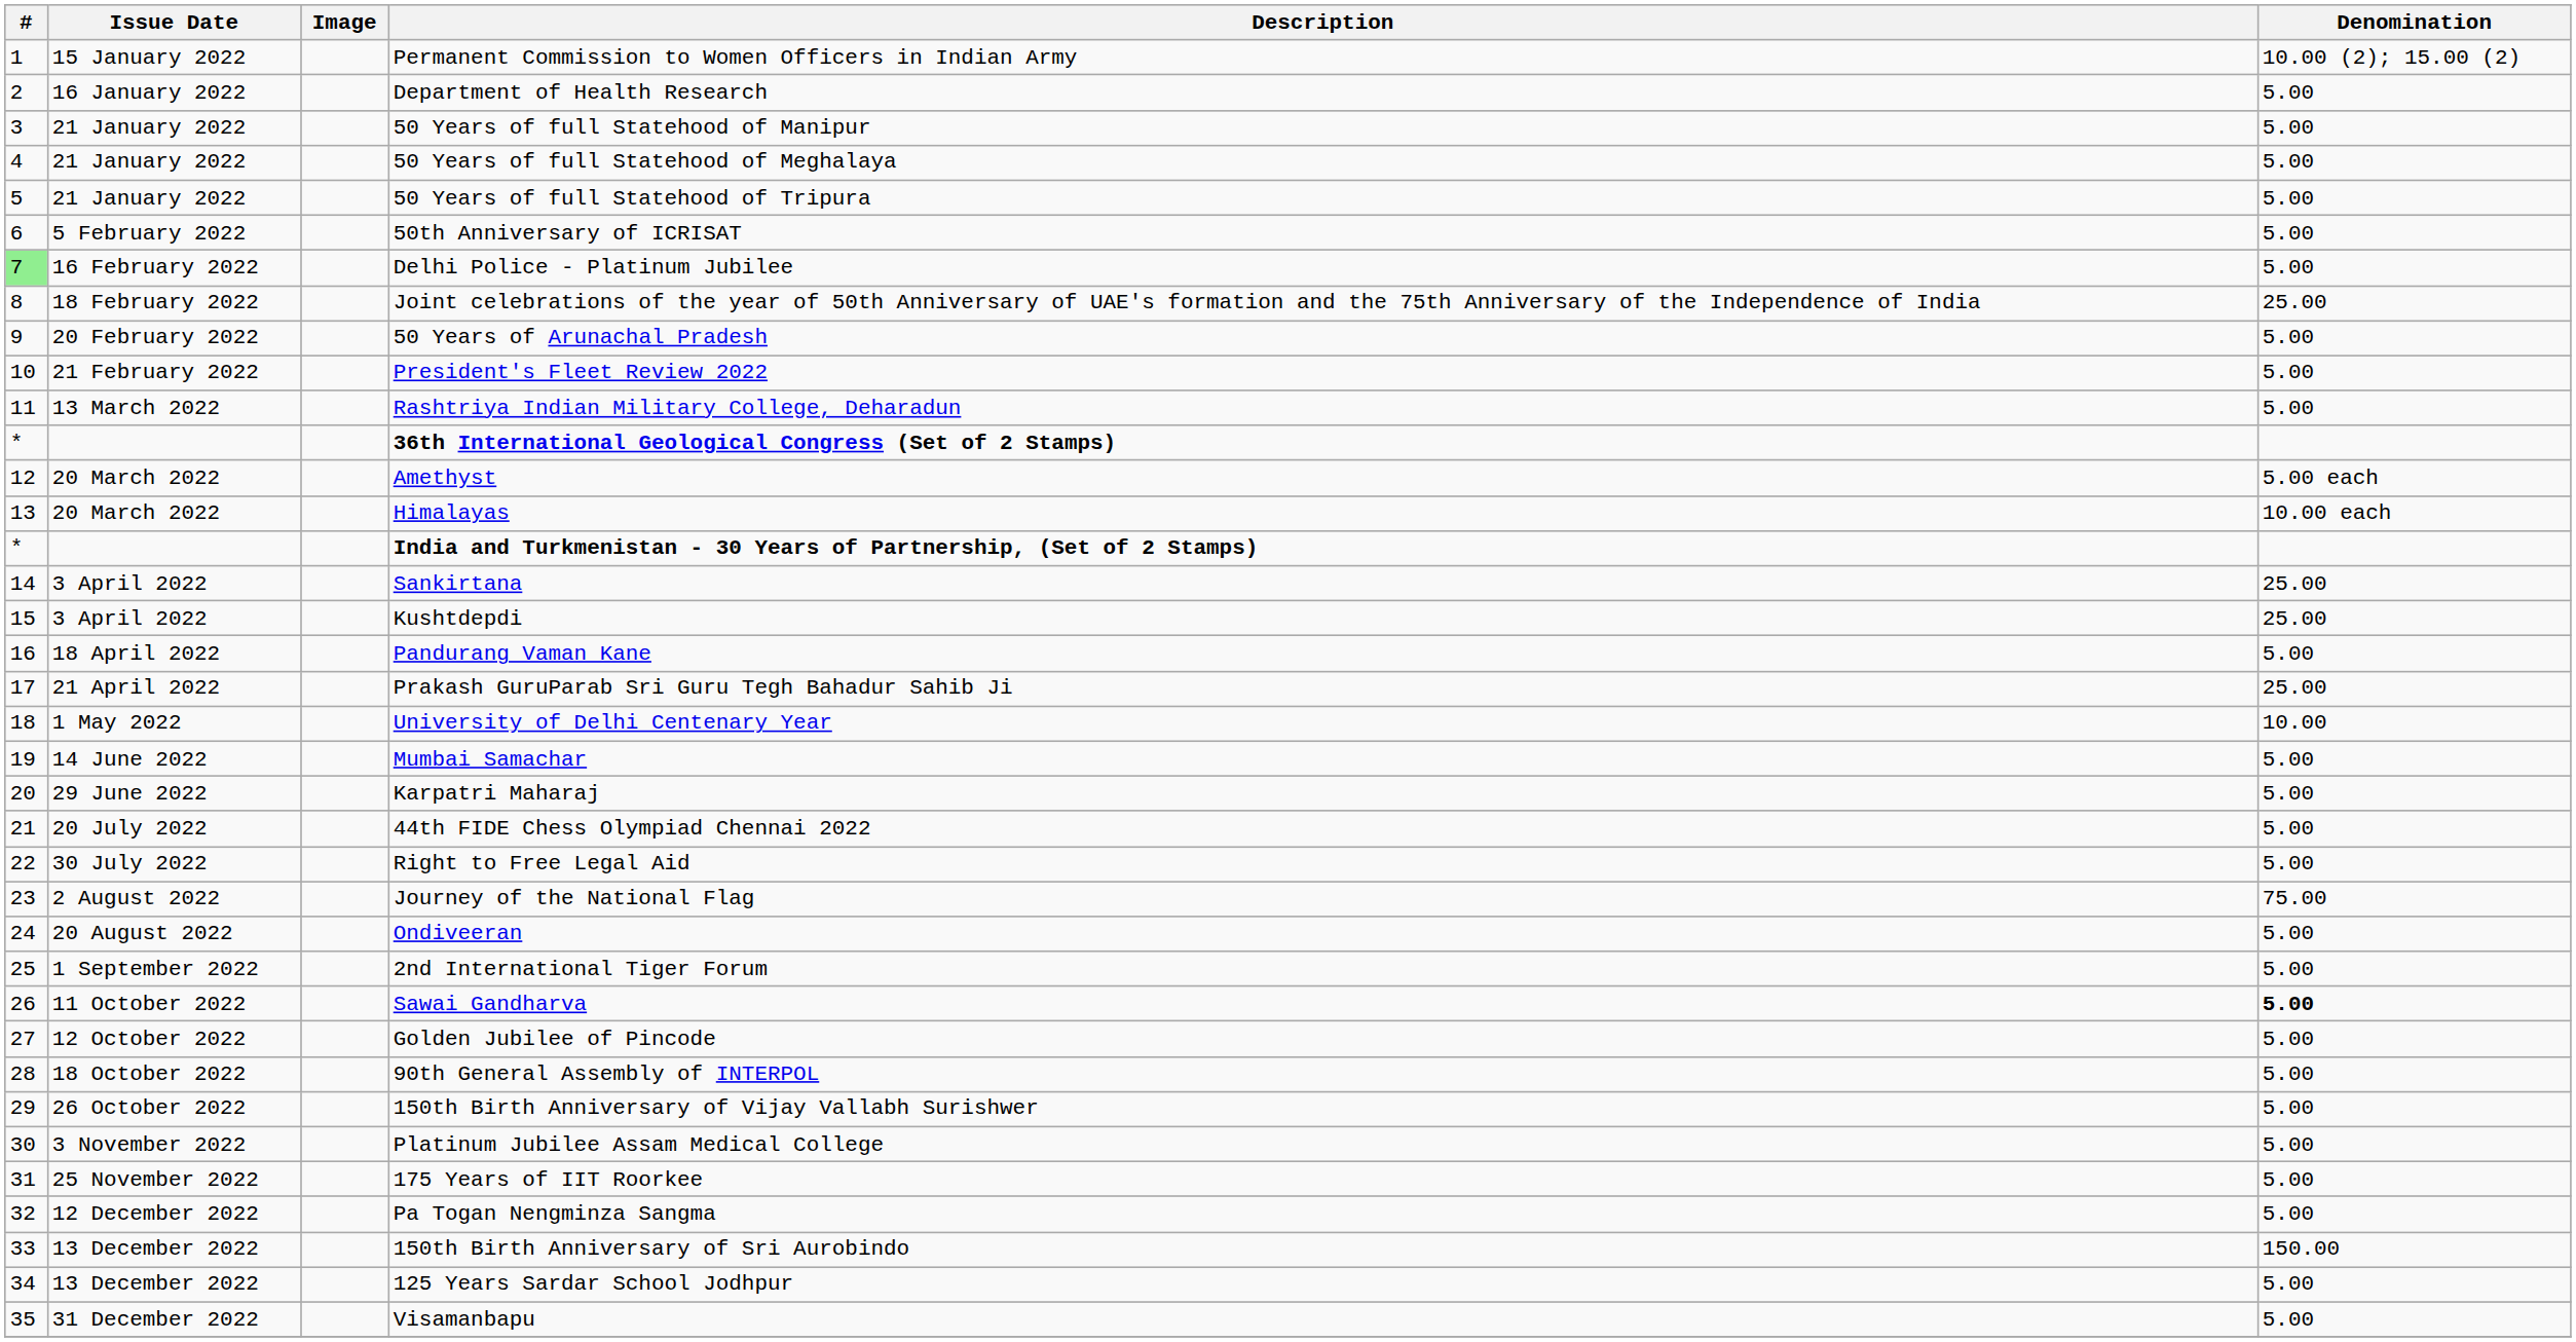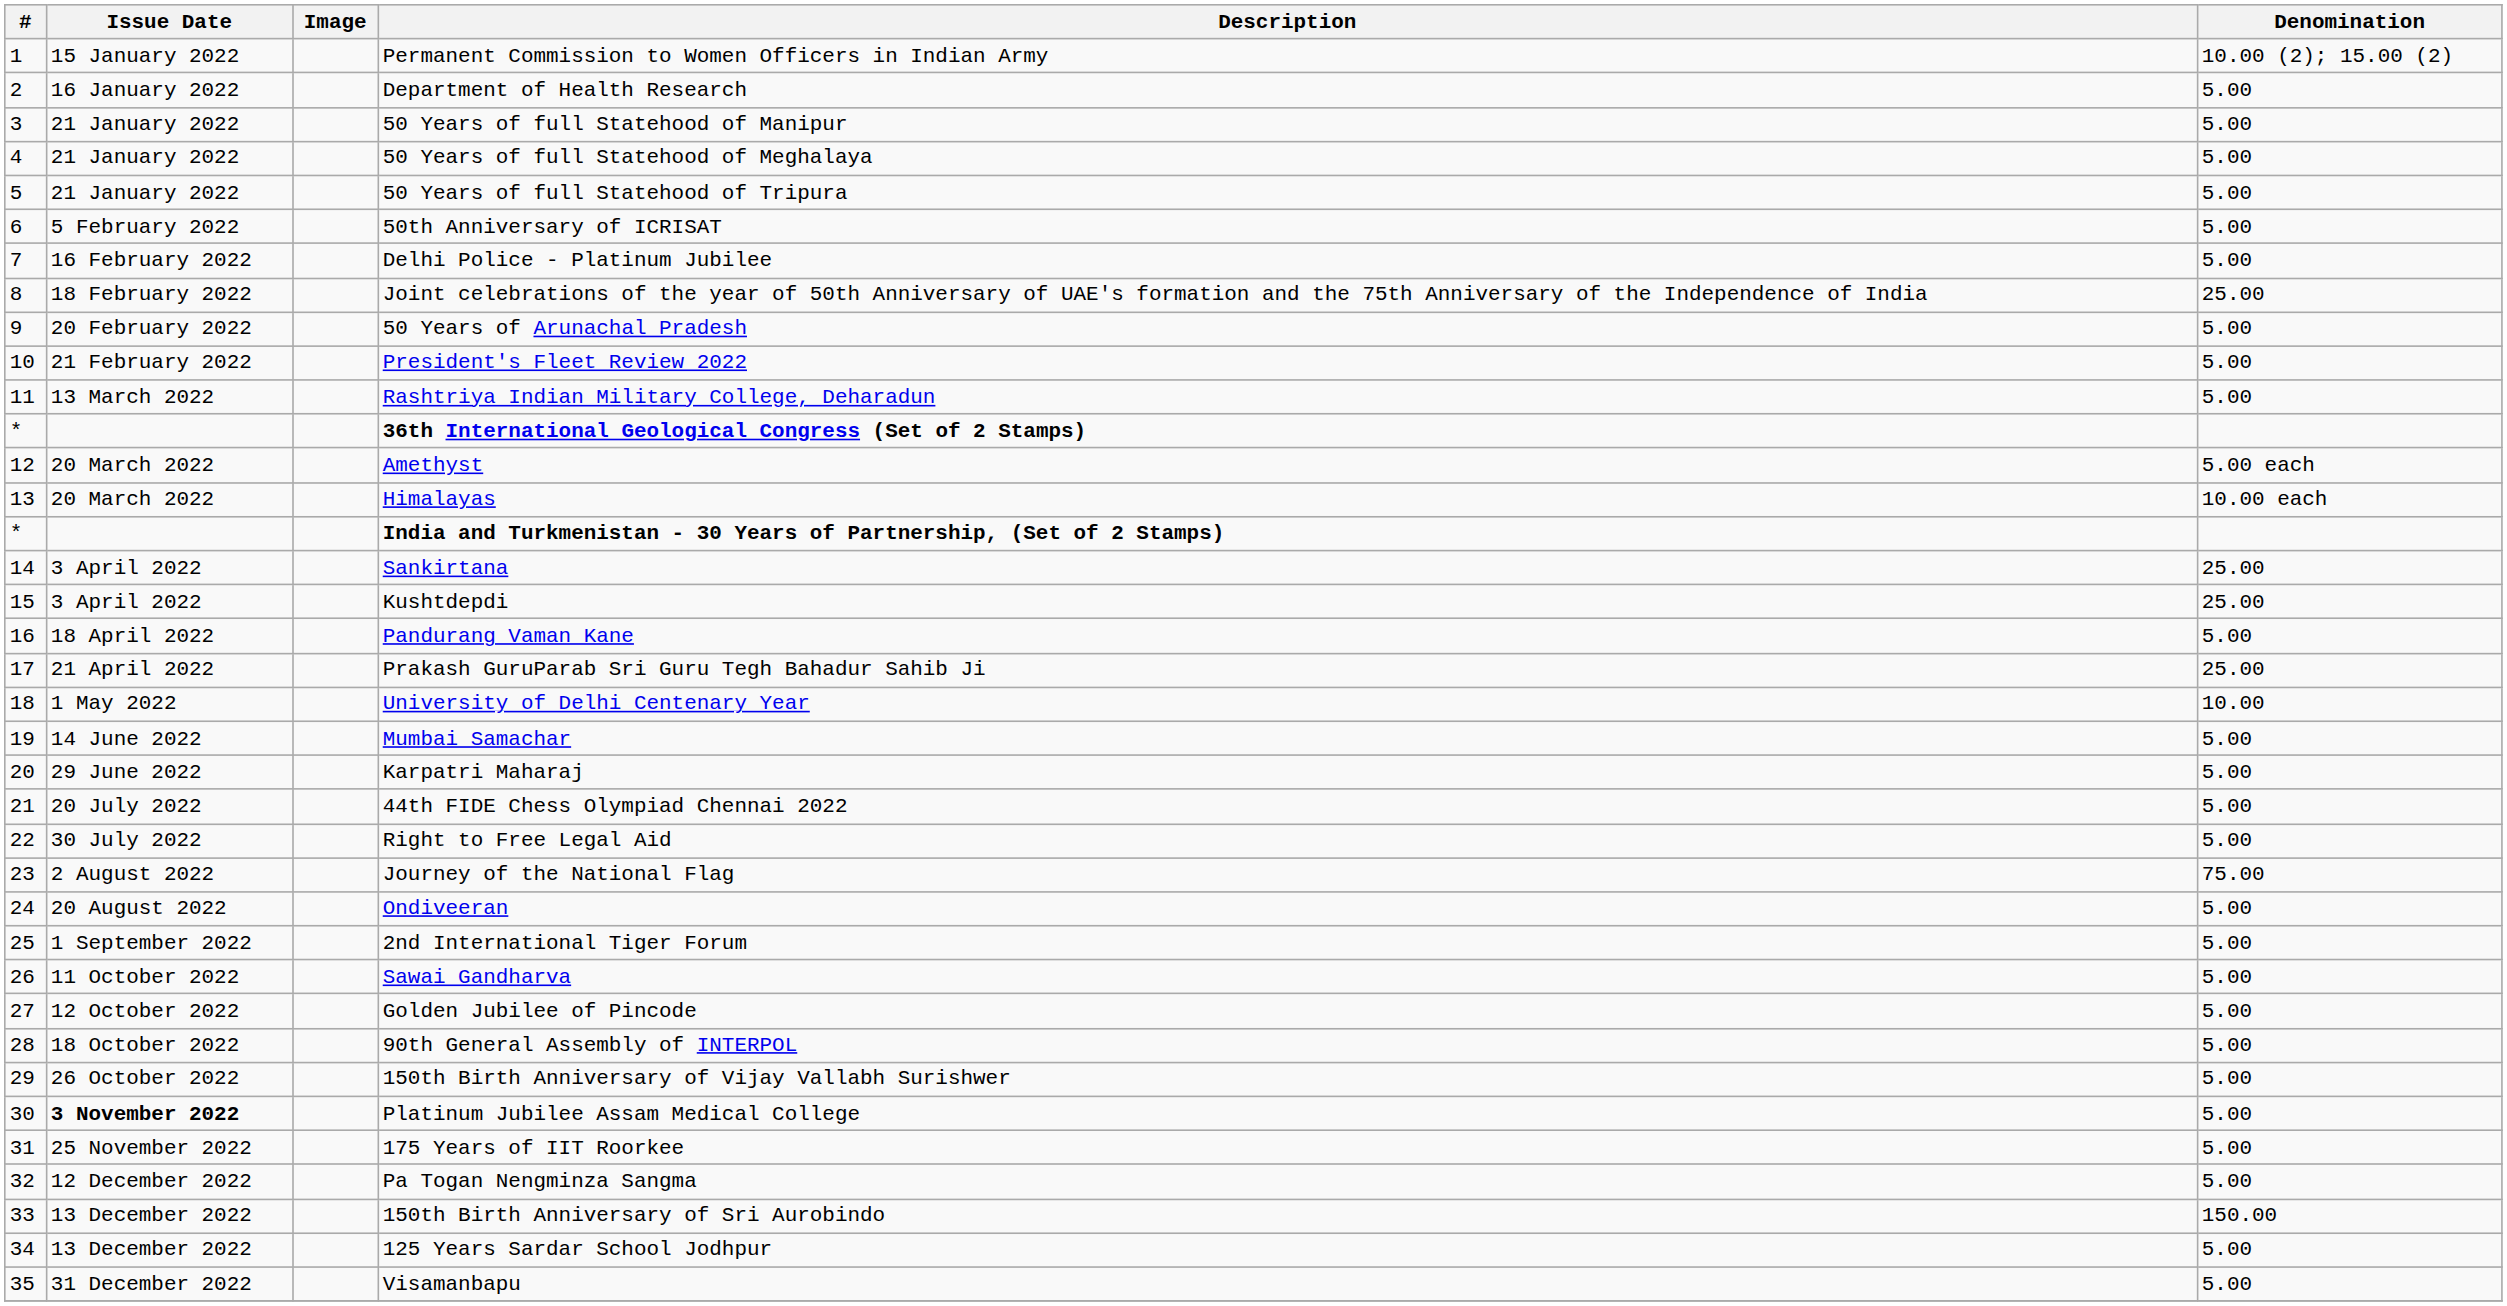Delhi Police - Platinum Jubilee | #: lightgreen background -> no background
Sawai Gandharva | Denomination: bold -> normal
Platinum Jubilee Assam Medical College | Issue Date: normal -> bold
